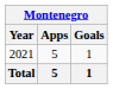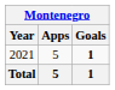2021 | Goals: normal -> bold
